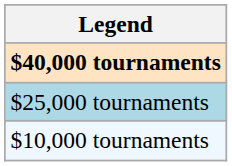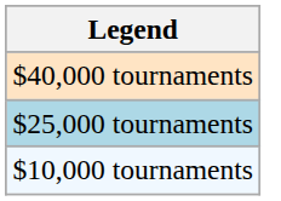row 2 | column 1: bold -> normal
